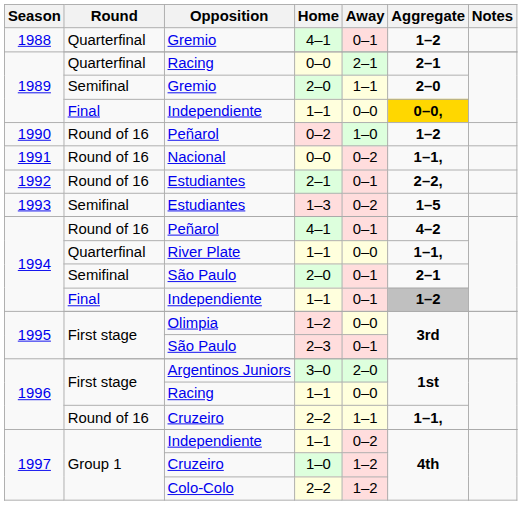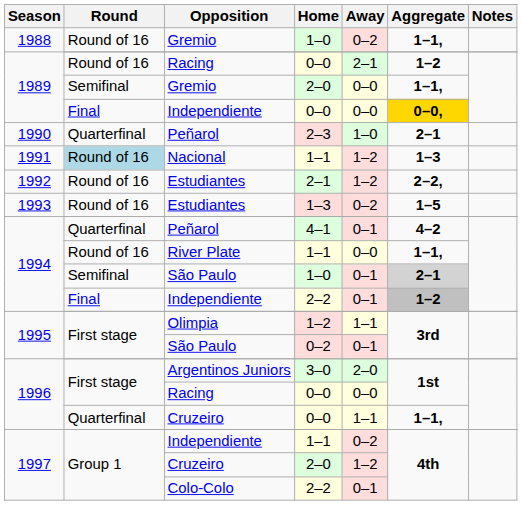1988 / Gremio | Round: Quarterfinal -> Round of 16
1988 / Gremio | Home: 4–1 -> 1–0
1988 / Gremio | Away: 0–1 -> 0–2
1988 / Gremio | Aggregate: 1–2 -> 1–1,
1989 / Racing | Round: Quarterfinal -> Round of 16
1989 / Racing | Aggregate: 2–1 -> 1–2
1989 / Gremio | Away: 1–1 -> 0–0
1989 / Gremio | Aggregate: 2–0 -> 1–1,
1989 / Independiente | Home: 1–1 -> 0–0
1990 / Peñarol | Round: Round of 16 -> Quarterfinal
1990 / Peñarol | Home: 0–2 -> 2–3
1990 / Peñarol | Aggregate: 1–2 -> 2–1
Nacional | Round: no background -> lightblue background
Nacional | Home: 0–0 -> 1–1
Nacional | Away: 0–2 -> 1–2
Nacional | Aggregate: 1–1, -> 1–3
1992 / Estudiantes | Away: 0–1 -> 1–2
1993 / Estudiantes | Round: Semifinal -> Round of 16
1994 / Peñarol | Round: Round of 16 -> Quarterfinal
River Plate | Round: Quarterfinal -> Round of 16
1994 / São Paulo | Home: 2–0 -> 1–0
1994 / São Paulo | Aggregate: no background -> lightgrey background
1994 / Independiente | Home: 1–1 -> 2–2
Olimpia | Away: 0–0 -> 1–1
1995 / São Paulo | Home: 2–3 -> 0–2
1996 / Racing | Home: 1–1 -> 0–0
1996 / Cruzeiro | Round: Round of 16 -> Quarterfinal
1996 / Cruzeiro | Home: 2–2 -> 0–0
1997 / Cruzeiro | Home: 1–0 -> 2–0
Colo-Colo | Away: 1–2 -> 0–1
